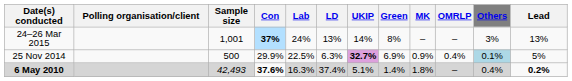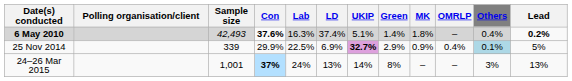rows swapped: 24–26 Mar 2015 <-> 6 May 2010
25 Nov 2014 | Sample size: 500 -> 339
25 Nov 2014 | LD: 6.3% -> 6.9%
25 Nov 2014 | Green: 6.9% -> 2.9%
